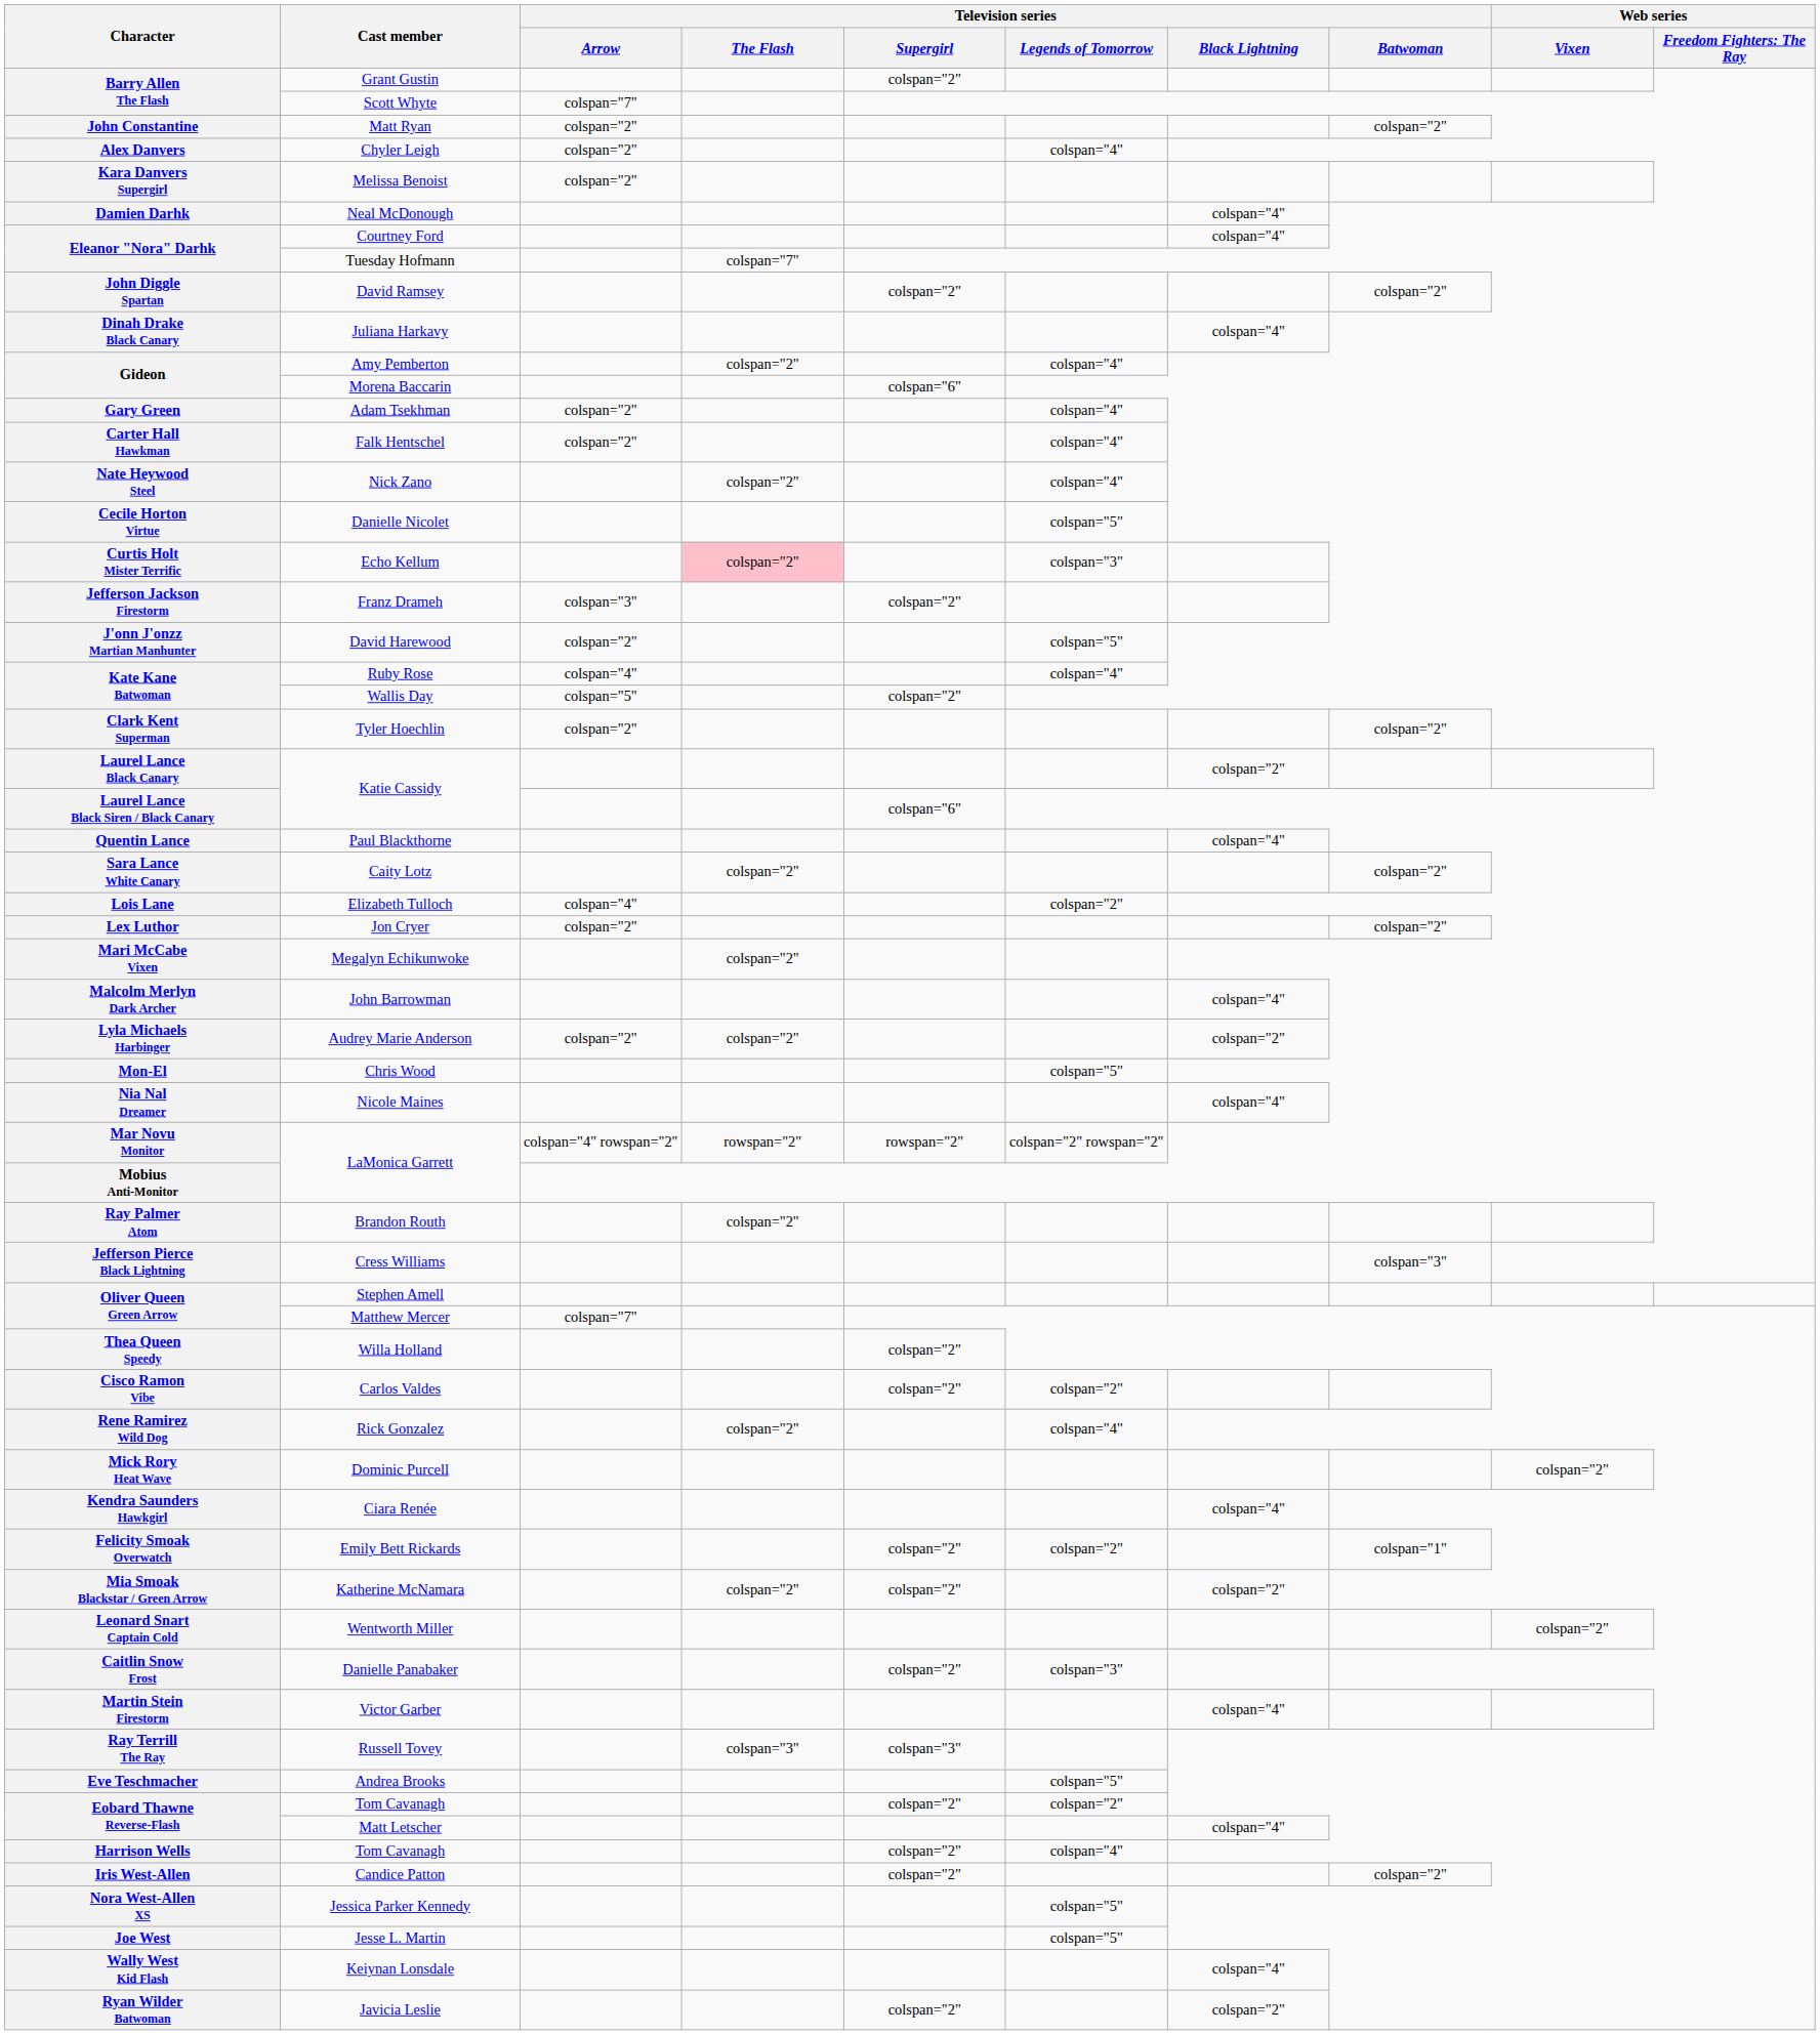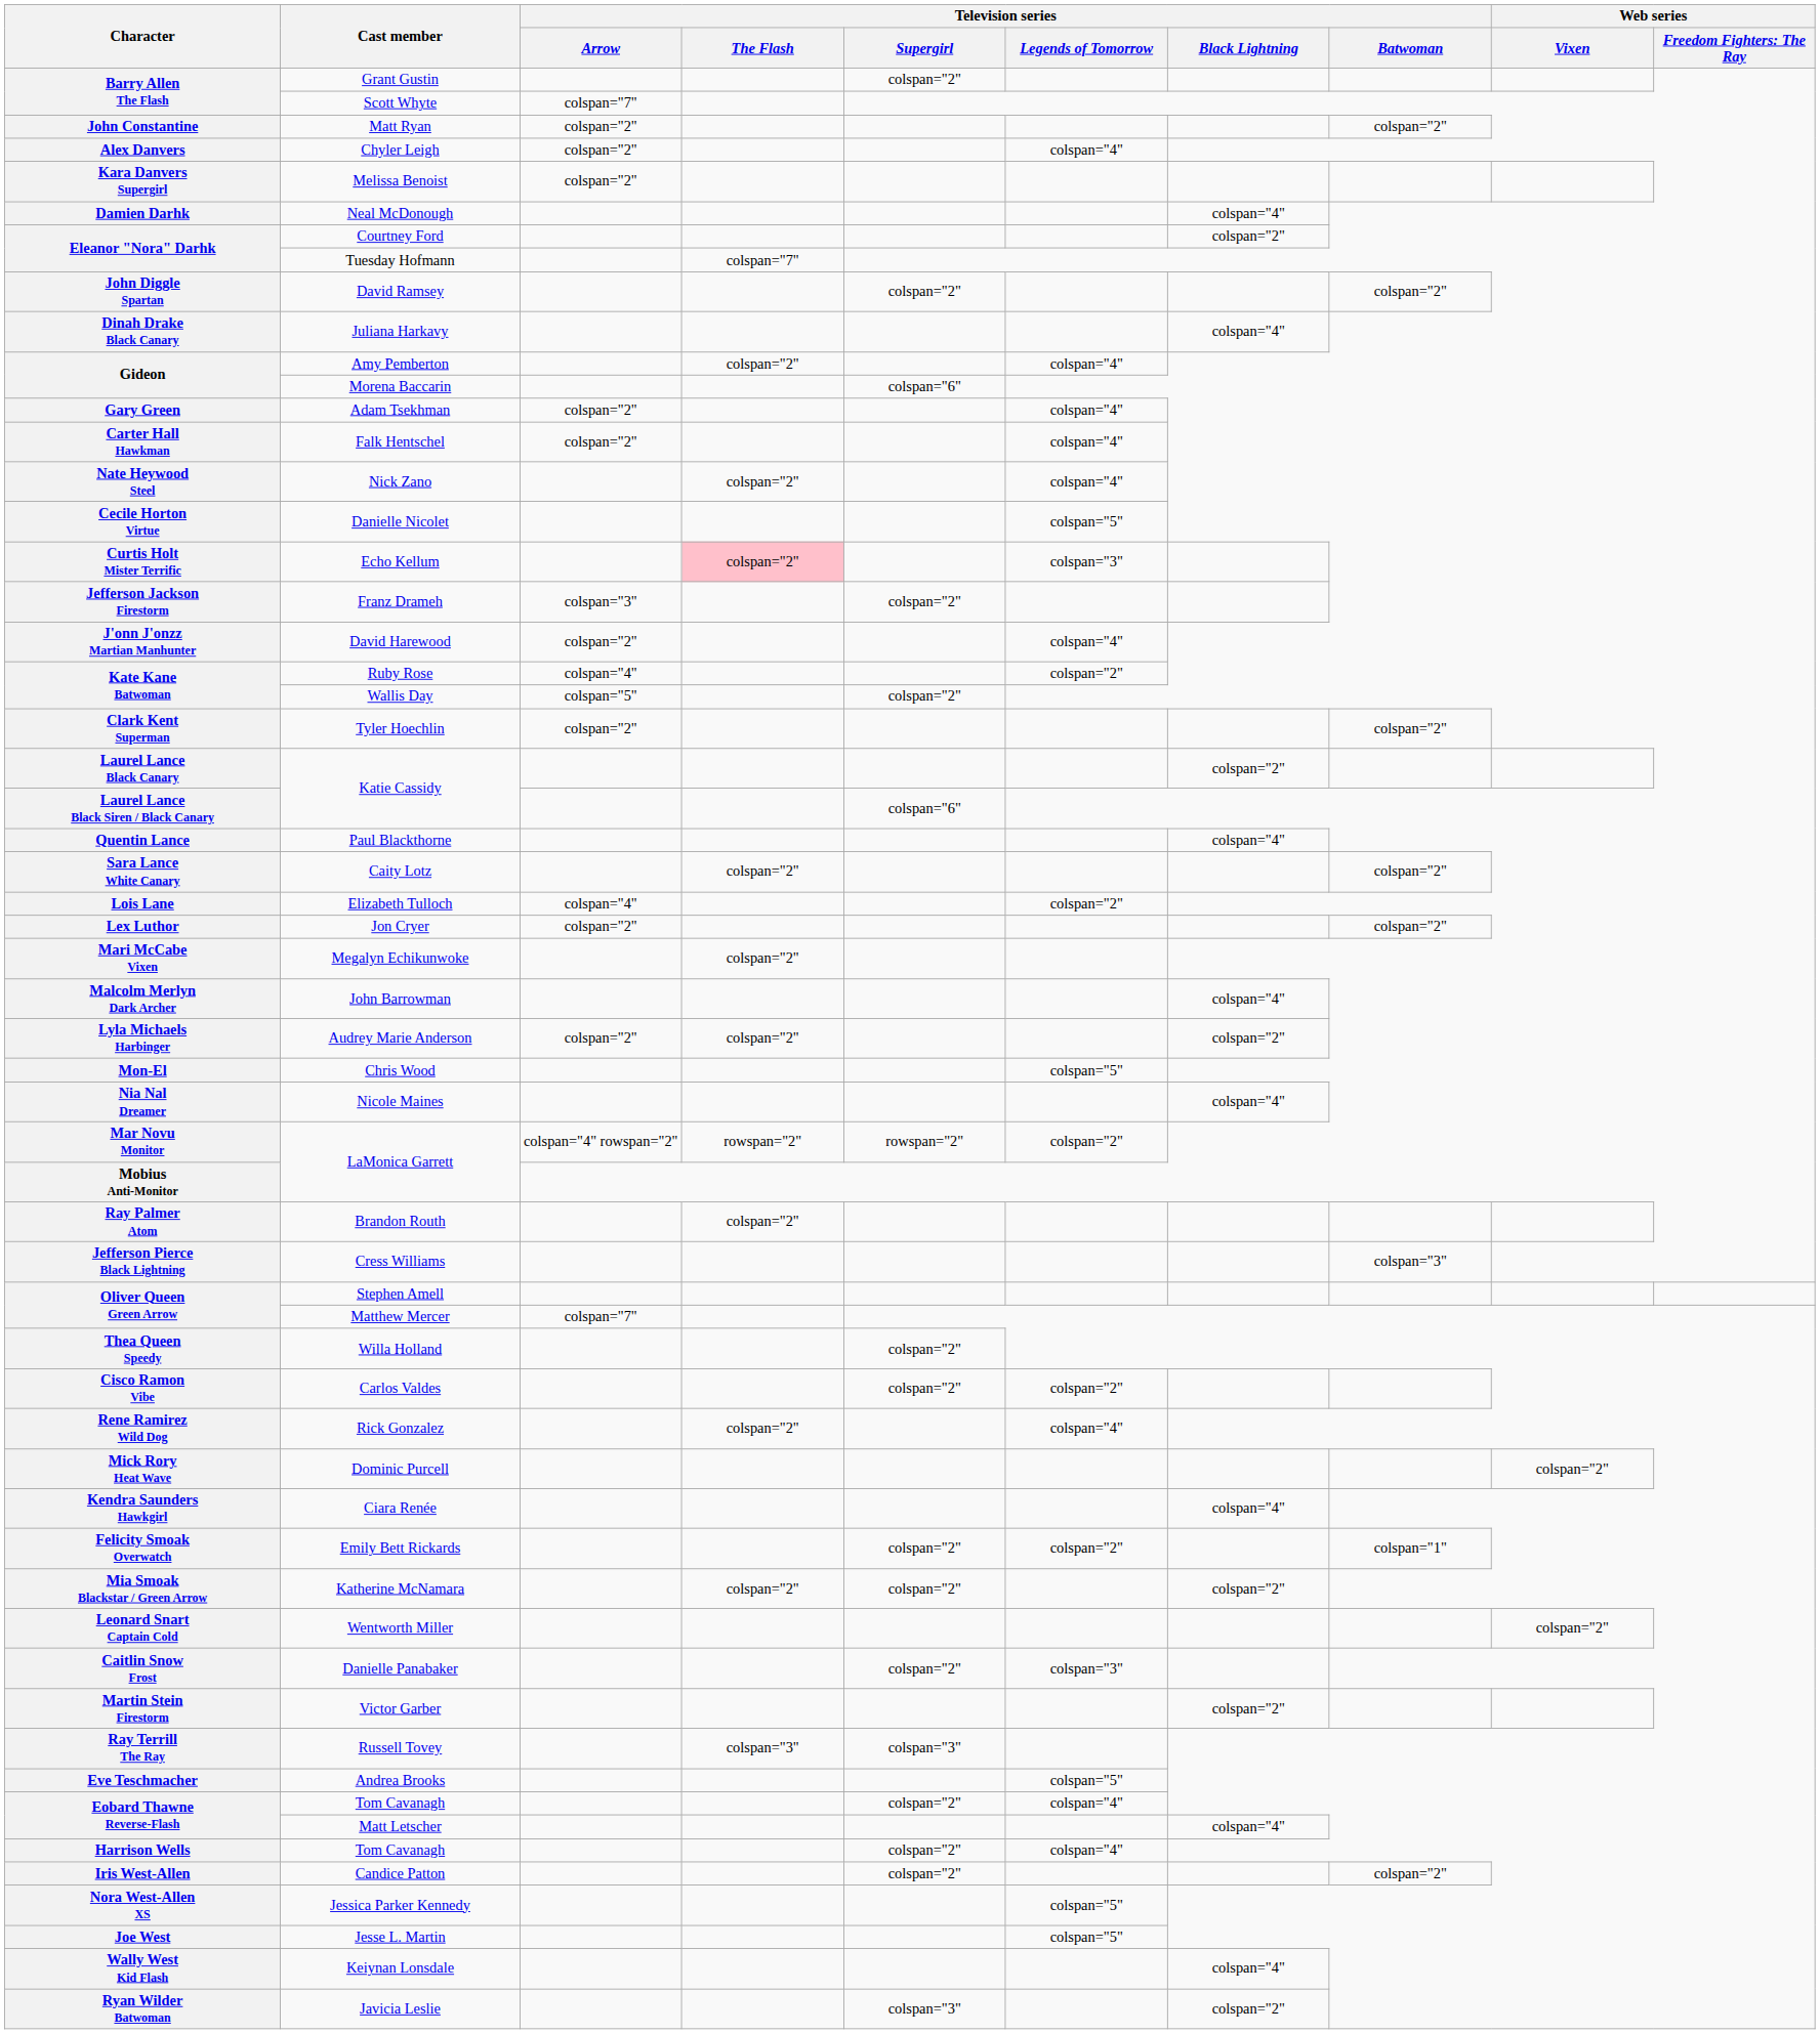Courtney Ford | Television series / Black Lightning: colspan="4" -> colspan="2"
David Harewood | Television series / Legends of Tomorrow: colspan="5" -> colspan="4"
Ruby Rose | Television series / Legends of Tomorrow: colspan="4" -> colspan="2"
Mar Novu Monitor / LaMonica Garrett | Television series / Legends of Tomorrow: colspan="2" rowspan="2" -> colspan="2"
Victor Garber | Television series / Black Lightning: colspan="4" -> colspan="2"
Eobard Thawne Reverse-Flash / Tom Cavanagh | Television series / Legends of Tomorrow: colspan="2" -> colspan="4"
Javicia Leslie | Television series / Supergirl: colspan="2" -> colspan="3"
